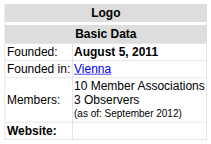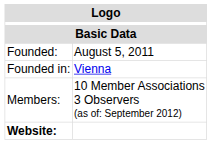row 3 | column 2: bold -> normal
